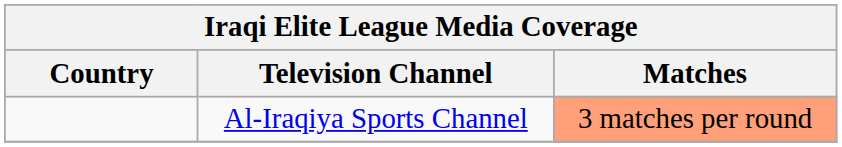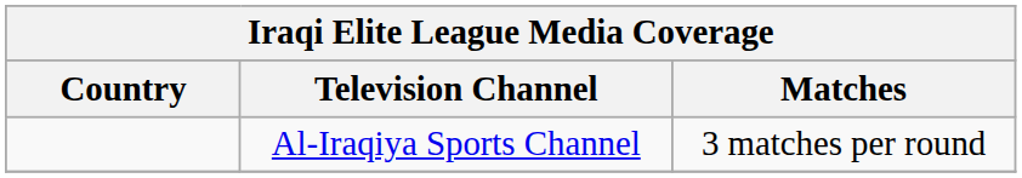Al-Iraqiya Sports Channel | Matches: lightsalmon background -> no background
